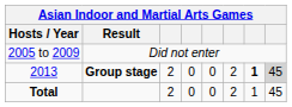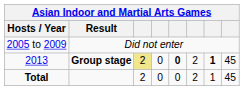2013 | column 3: no background -> khaki background
2013 | column 5: normal -> bold
2013 | column 8: lightgrey background -> no background
